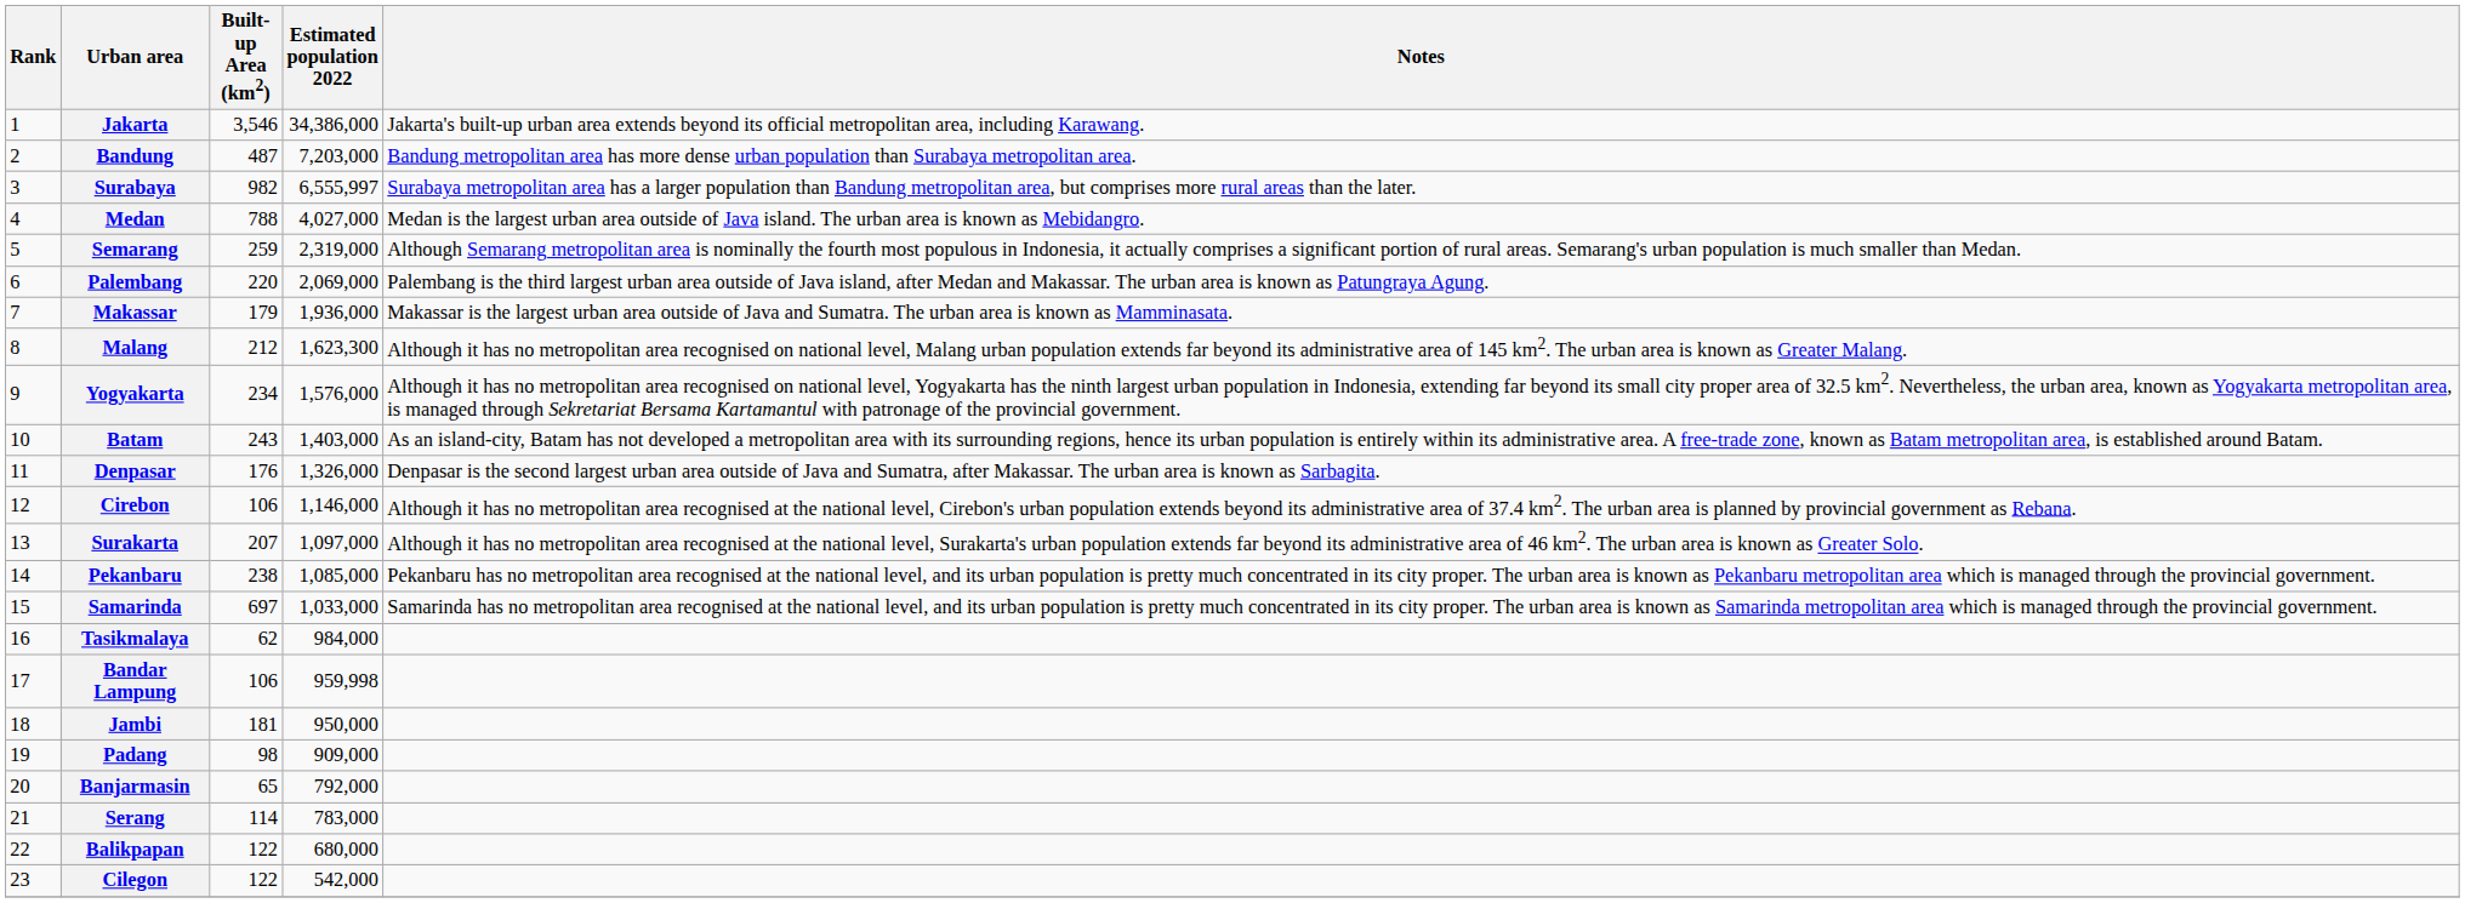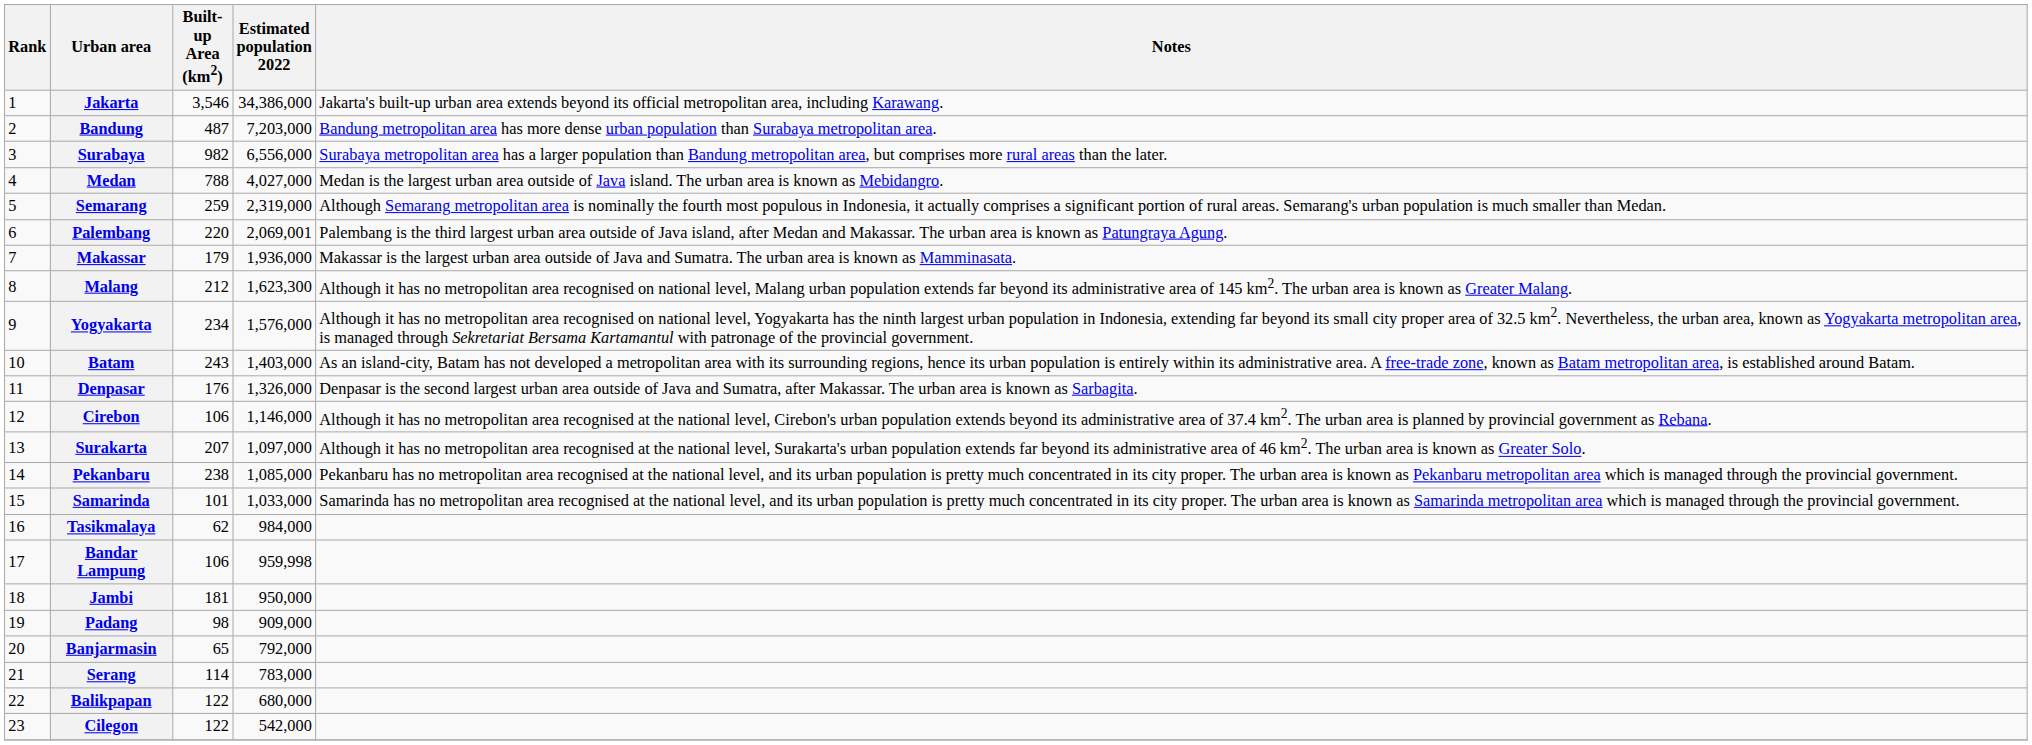Surabaya | Estimated population 2022: 6,555,997 -> 6,556,000
Palembang | Estimated population 2022: 2,069,000 -> 2,069,001
Samarinda | Built-up Area (km2): 697 -> 101
